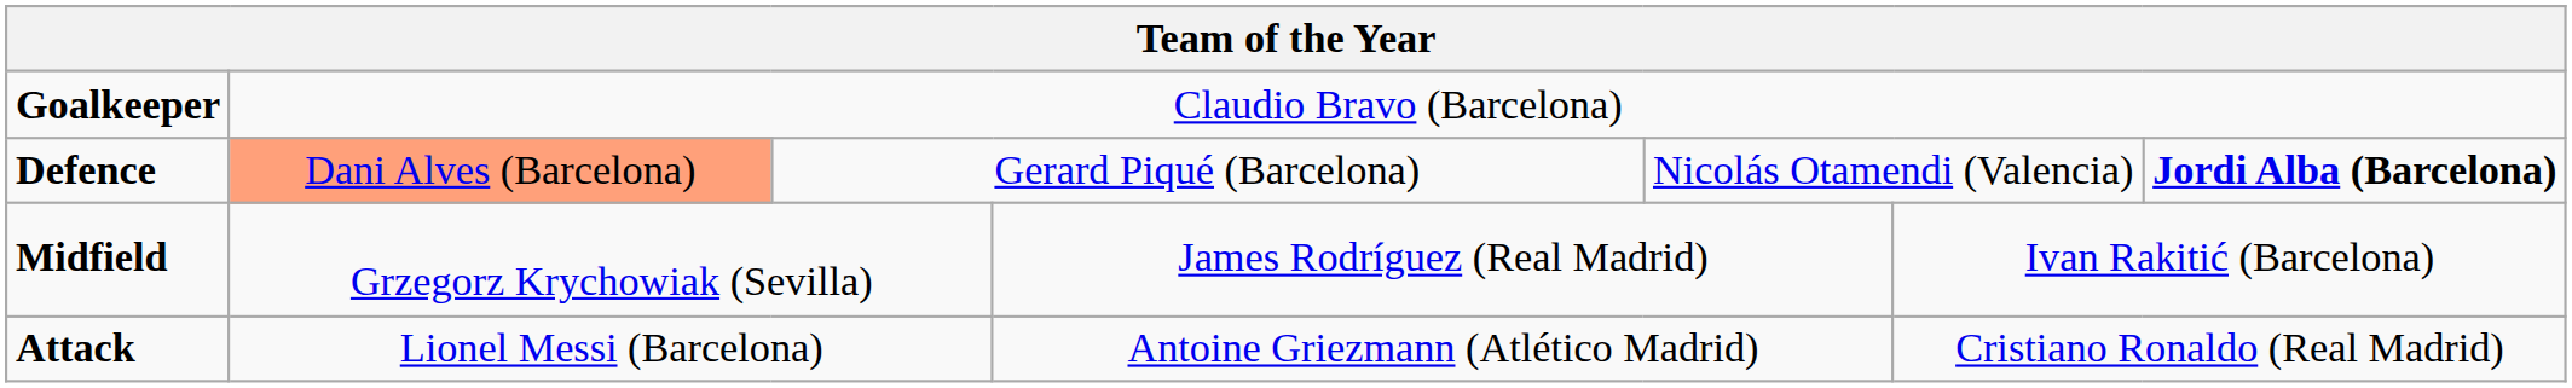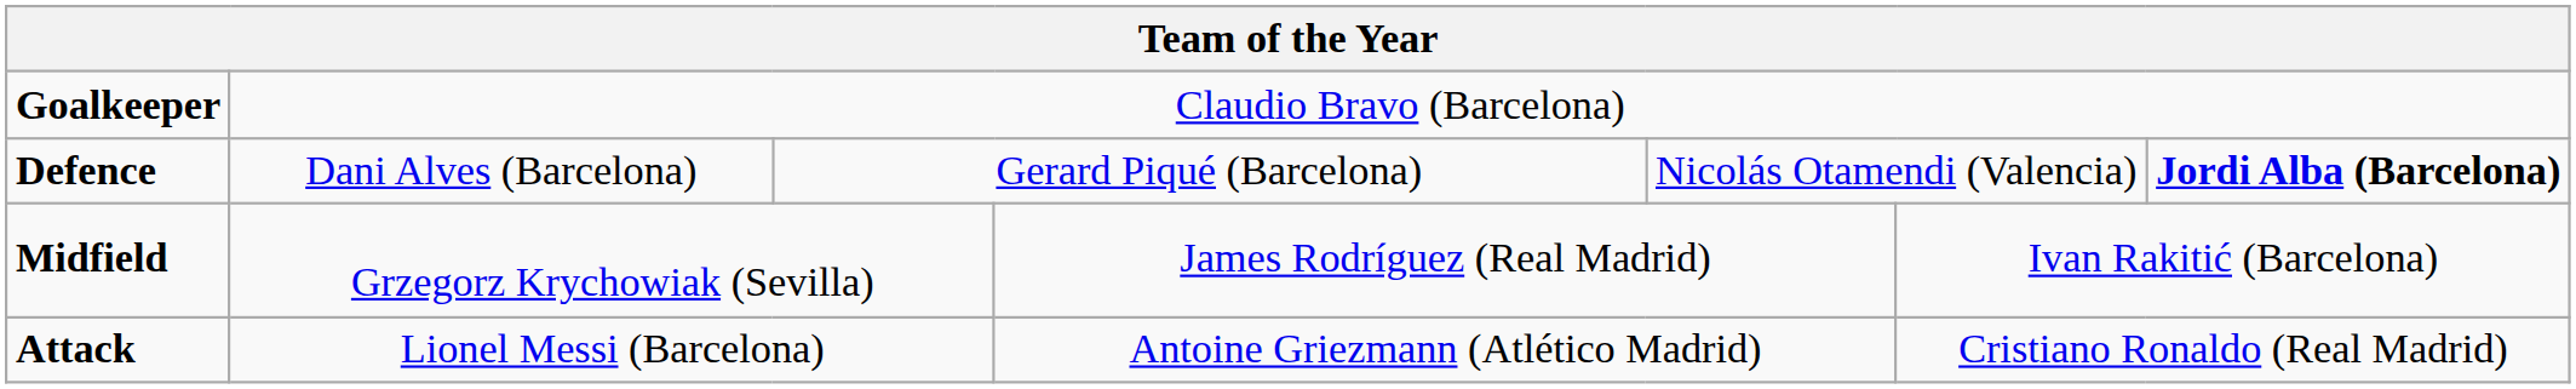Defence | column 2: lightsalmon background -> no background
